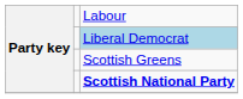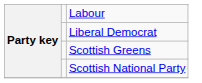Liberal Democrat | column 3: lightblue background -> no background
Scottish National Party | column 3: bold -> normal
